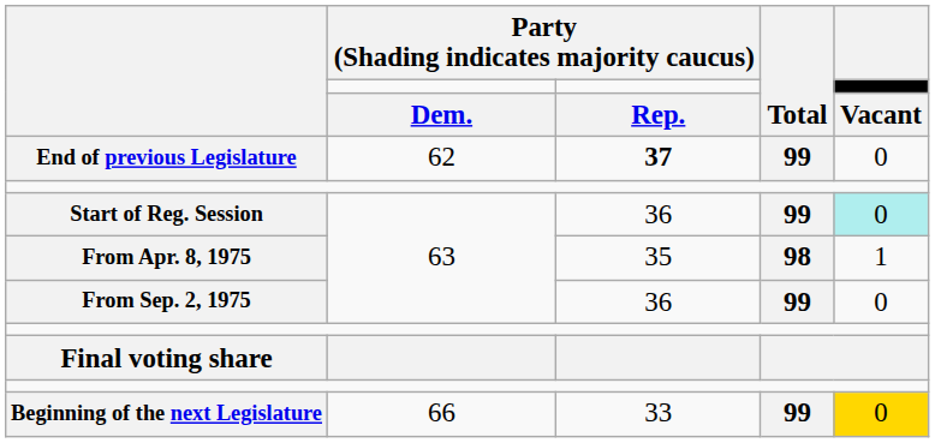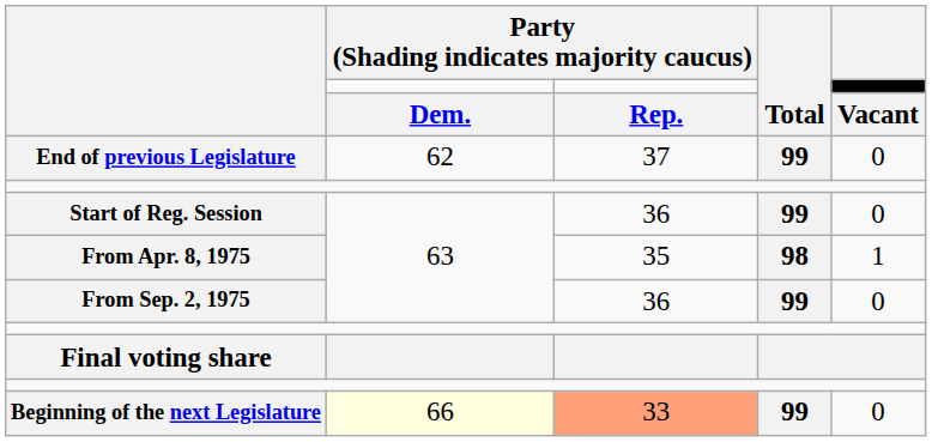End of previous Legislature | column 3: bold -> normal
Start of Reg. Session | column 5: paleturquoise background -> no background
Beginning of the next Legislature | column 2: no background -> lightyellow background
Beginning of the next Legislature | column 3: no background -> lightsalmon background
Beginning of the next Legislature | column 5: gold background -> no background
